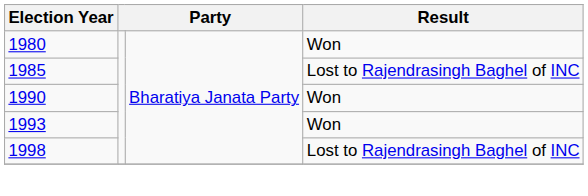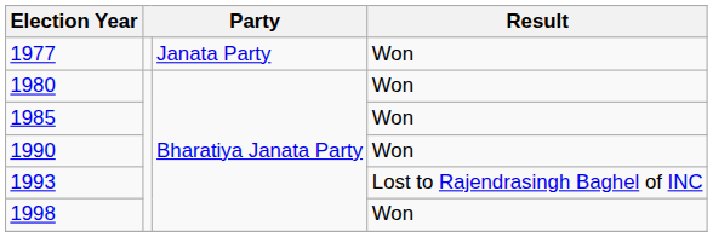+ row: 1977 | Janata Party | Won
1985 | Result: Lost to Rajendrasingh Baghel of INC -> Won
1993 | Result: Won -> Lost to Rajendrasingh Baghel of INC
1998 | Result: Lost to Rajendrasingh Baghel of INC -> Won
